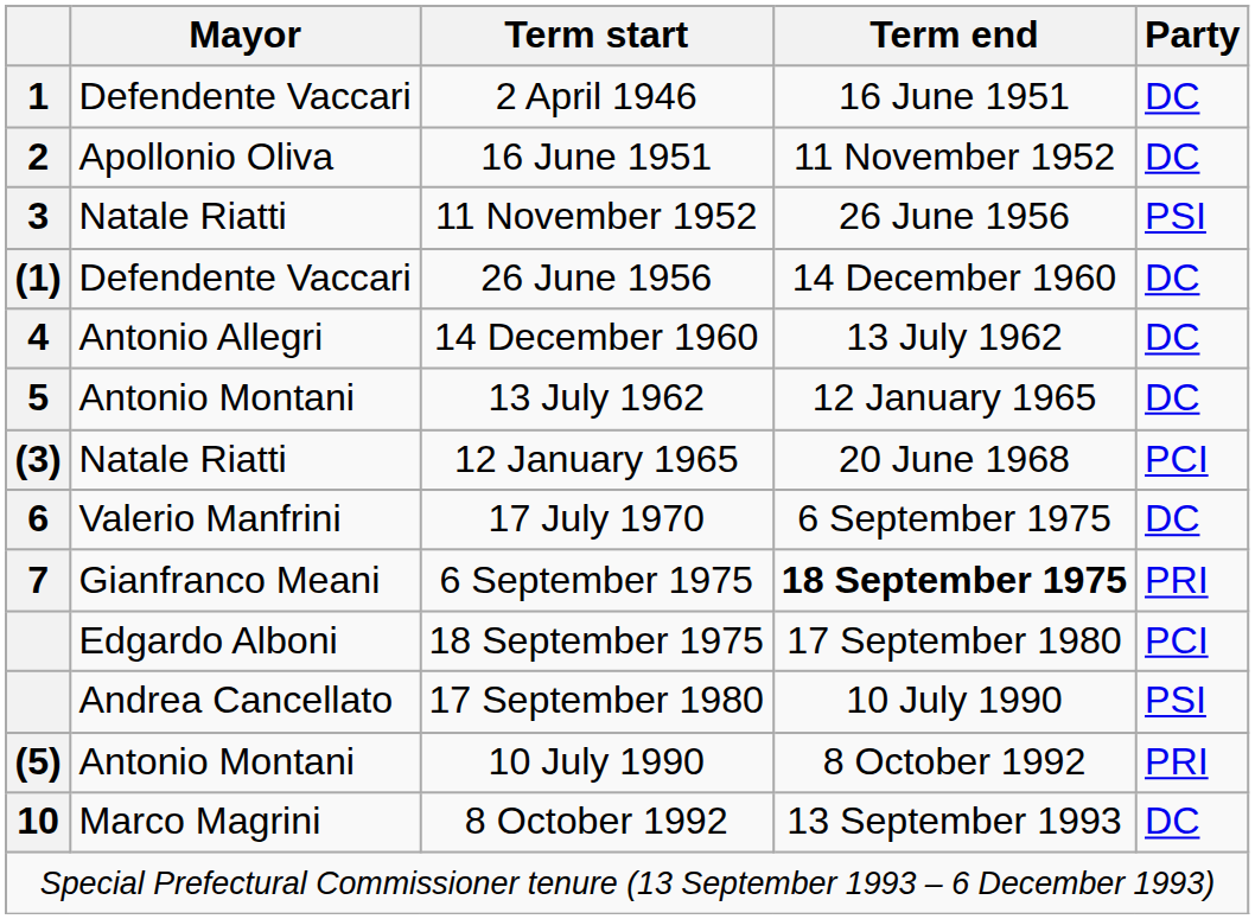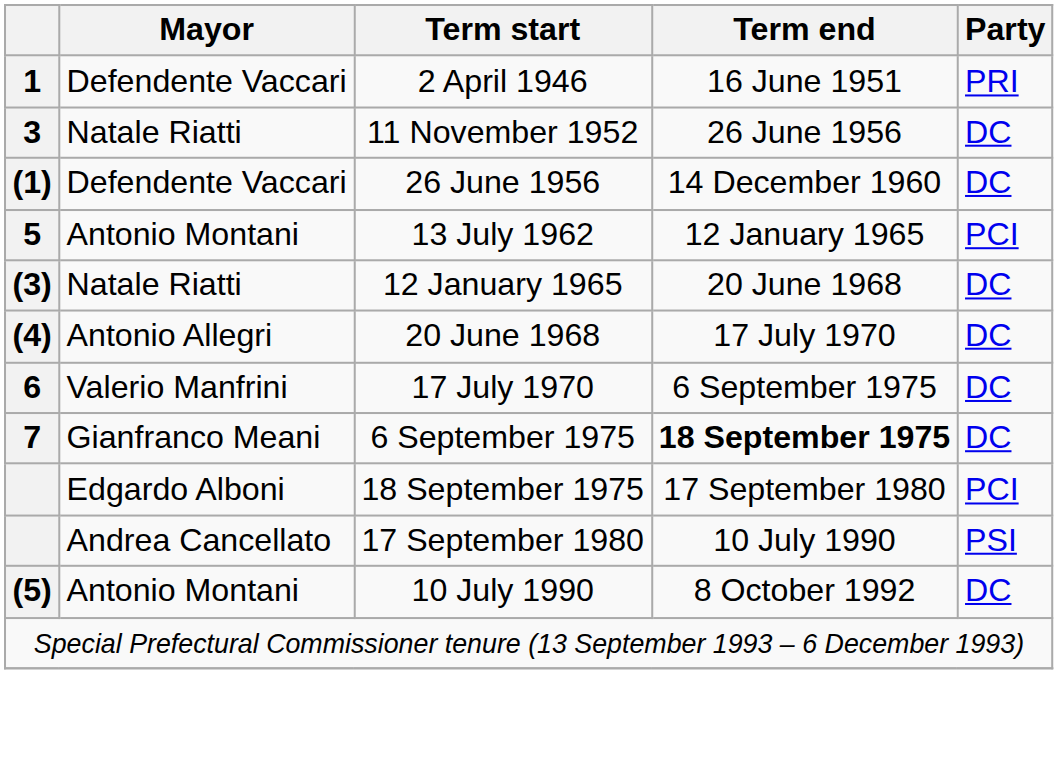1 | Party: DC -> PRI
- row: 2 | Apollonio Oliva | 16 June 1951 | 11 November 1952 | DC
3 | Party: PSI -> DC
- row: 4 | Antonio Allegri | 14 December 1960 | 13 July 1962 | DC
5 | Party: DC -> PCI
(3) | Party: PCI -> DC
+ row: (4) | Antonio Allegri | 20 June 1968 | 17 July 1970 | DC
7 | Party: PRI -> DC
(5) | Party: PRI -> DC
- row: 10 | Marco Magrini | 8 October 1992 | 13 September 1993 | DC
